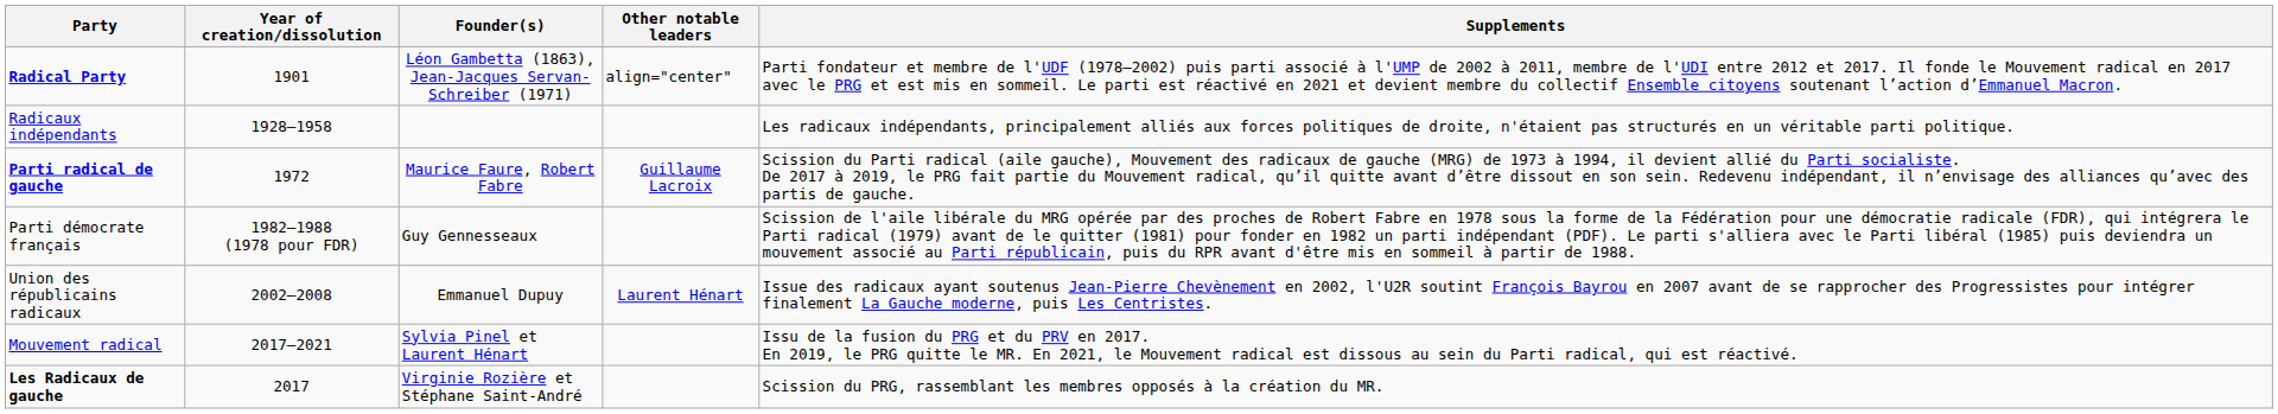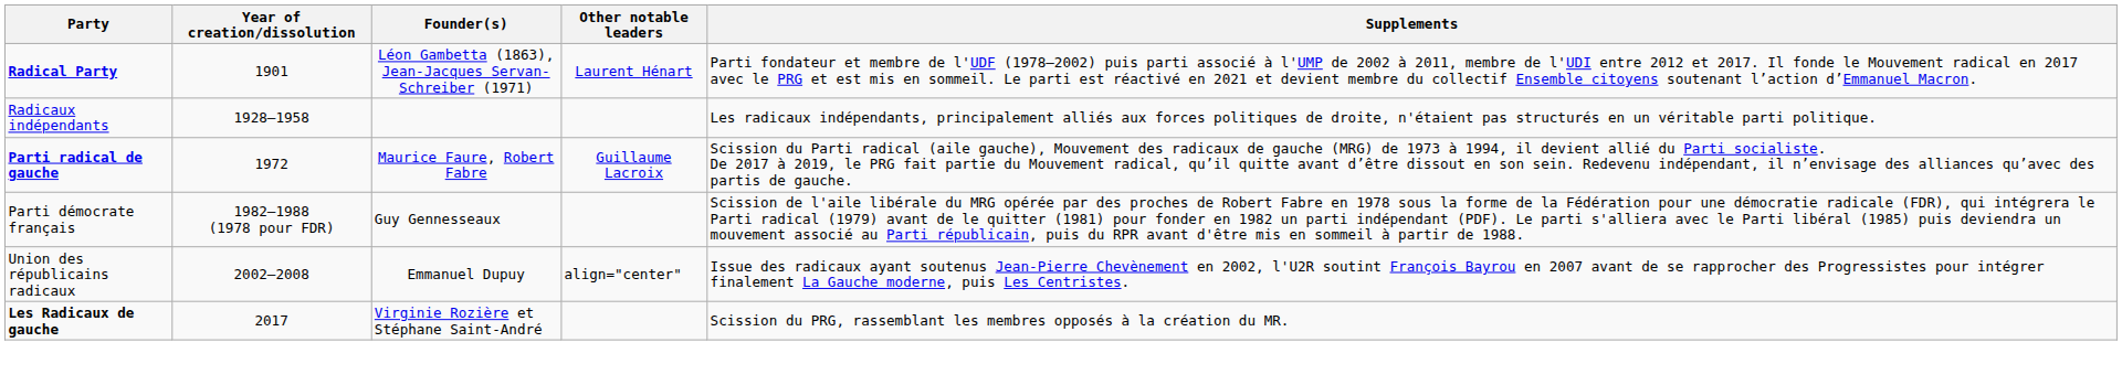Radical Party | Other notable leaders: align="center" -> Laurent Hénart
Union des républicains radicaux | Other notable leaders: Laurent Hénart -> align="center"
- row: Mouvement radical | 2017–2021 | Sylvia Pinel et Laurent Hénart | Issu de la fusion du PRG et du PRV en 2017. En 2019, le PRG quitte le MR. En 2021, le Mouvement radical est dissous au sein du Parti radical, qui est réactivé.
